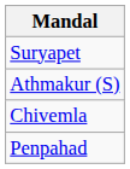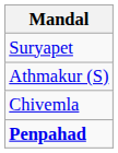row 5 | column 1: normal -> bold
